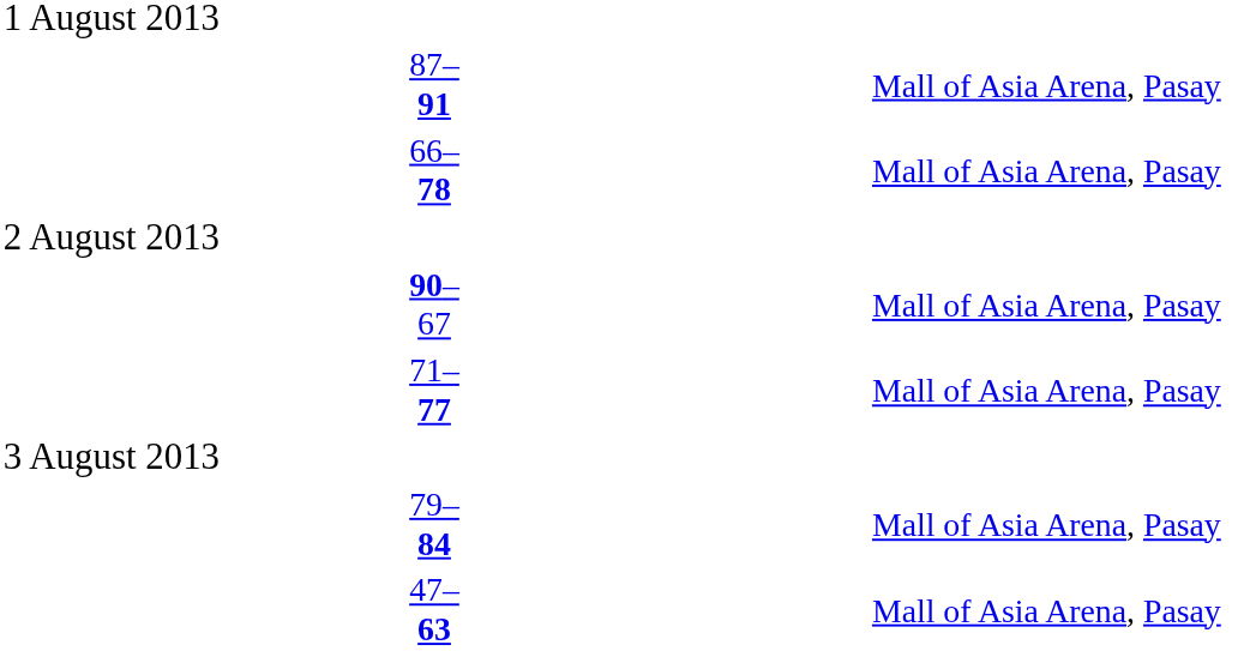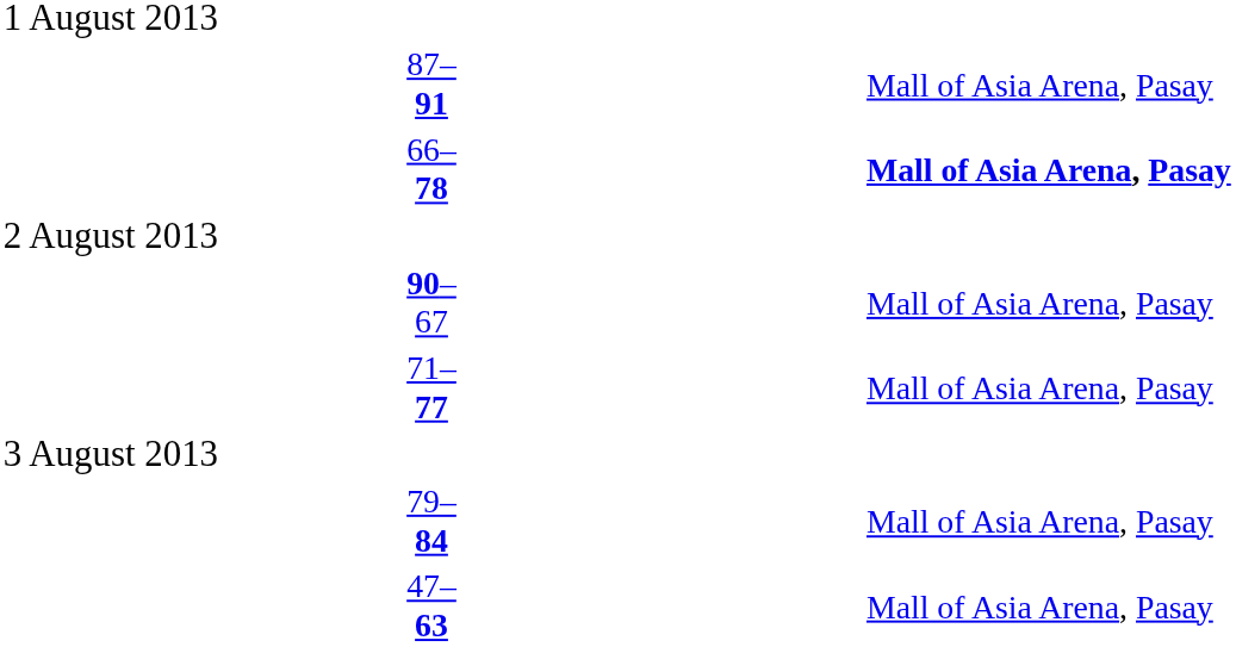66–78 | column 3: normal -> bold
